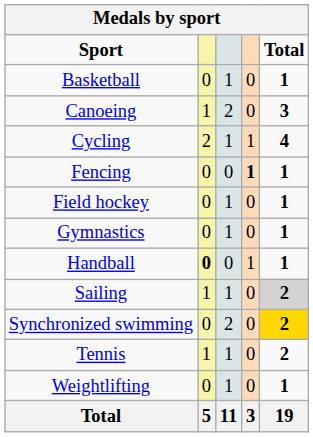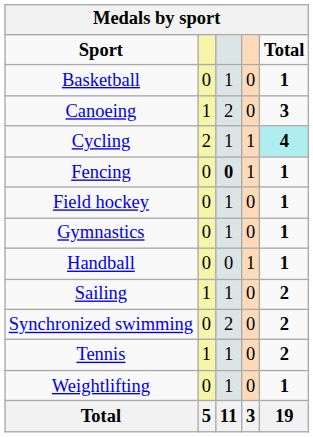Cycling | Total: no background -> paleturquoise background
Fencing | column 3: normal -> bold
Fencing | column 4: bold -> normal
Handball | column 2: bold -> normal
Sailing | Total: lightgrey background -> no background
Synchronized swimming | Total: gold background -> no background
